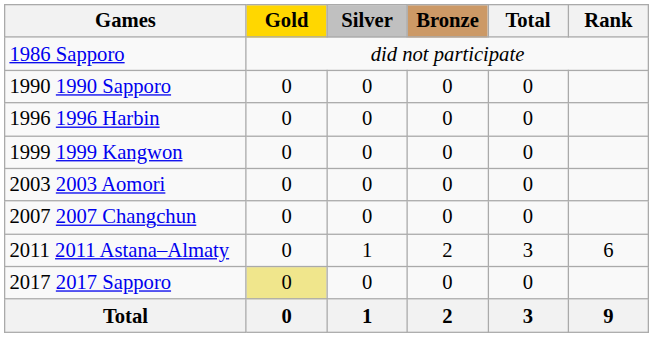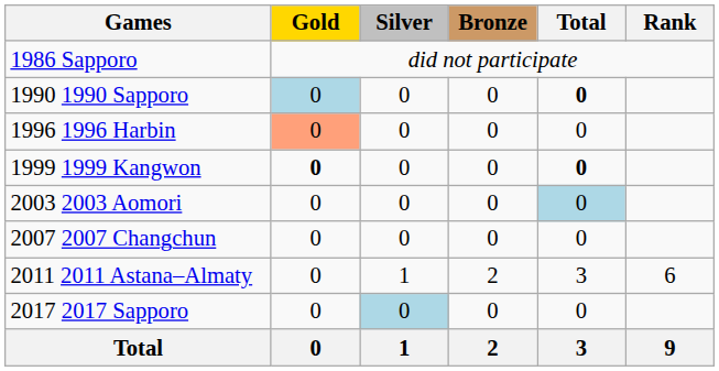1990 1990 Sapporo | Gold: no background -> lightblue background
1990 1990 Sapporo | Total: normal -> bold
1996 1996 Harbin | Gold: no background -> lightsalmon background
1999 1999 Kangwon | Gold: normal -> bold
1999 1999 Kangwon | Total: normal -> bold
2003 2003 Aomori | Total: no background -> lightblue background
2017 2017 Sapporo | Gold: khaki background -> no background
2017 2017 Sapporo | Silver: no background -> lightblue background
